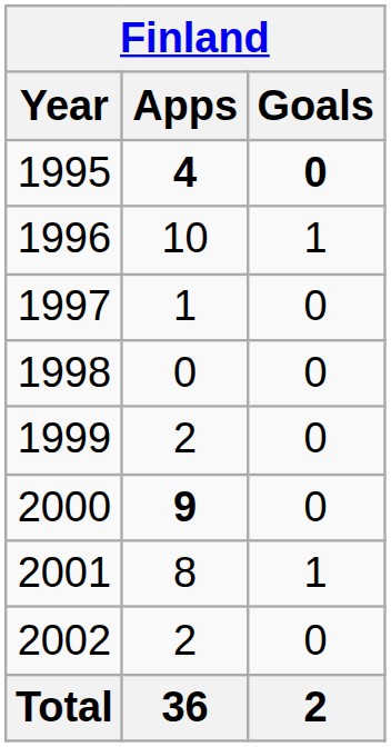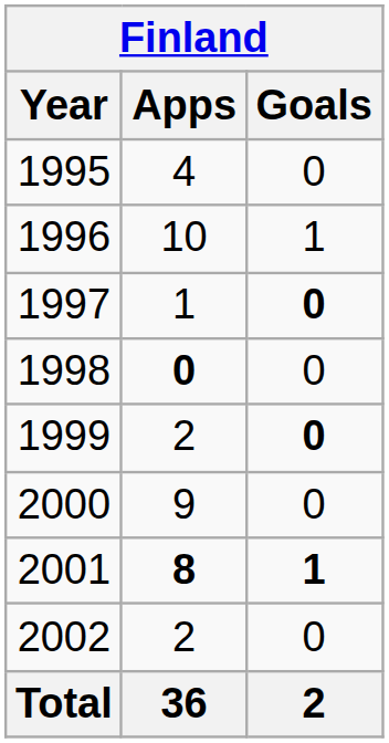1995 | Apps: bold -> normal
1995 | Goals: bold -> normal
1997 | Goals: normal -> bold
1998 | Apps: normal -> bold
1999 | Goals: normal -> bold
2000 | Apps: bold -> normal
2001 | Apps: normal -> bold
2001 | Goals: normal -> bold
